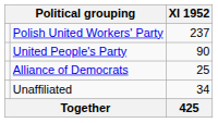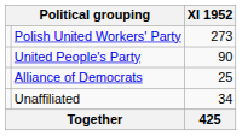Polish United Workers' Party | XI 1952: 237 -> 273
